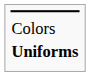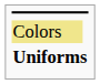row 1 | column 1: no background -> khaki background
